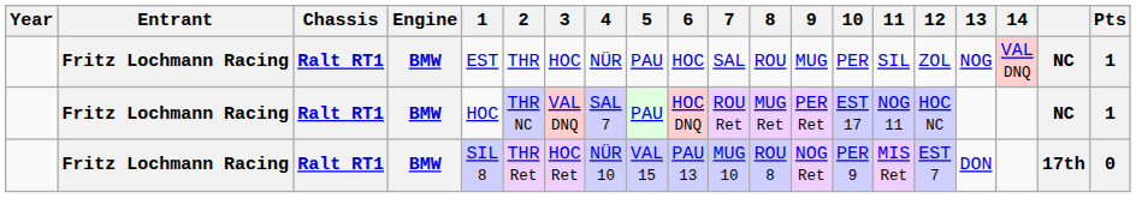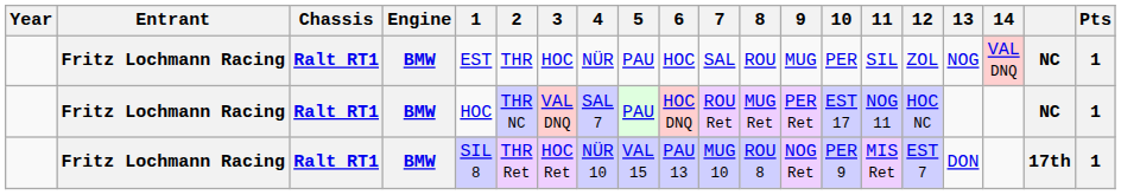row 4 | Pts: 0 -> 1
